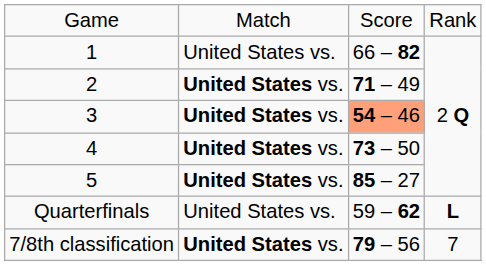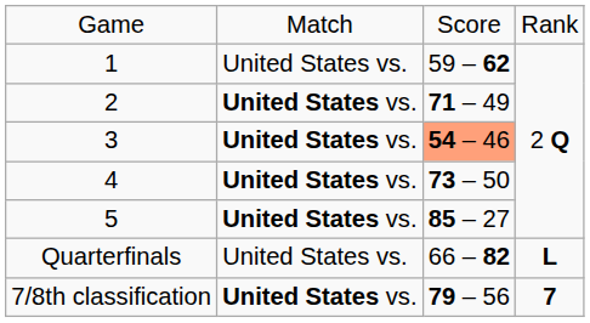1 | column 3: 66 – 82 -> 59 – 62
Quarterfinals | column 3: 59 – 62 -> 66 – 82
7/8th classification | column 4: normal -> bold
